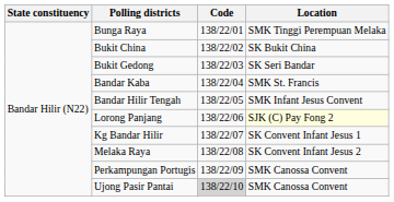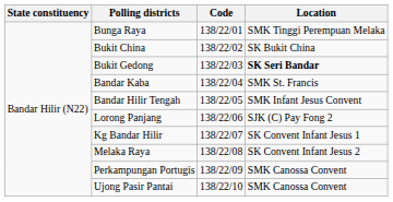Bukit Gedong | Location: normal -> bold
Lorong Panjang | Location: lightyellow background -> no background
Ujong Pasir Pantai | Code: lightgrey background -> no background
